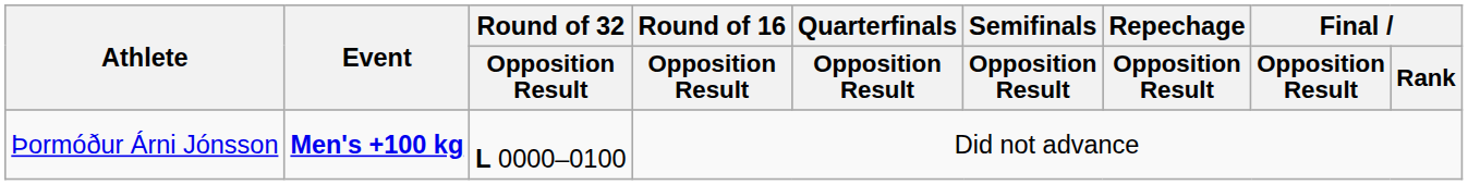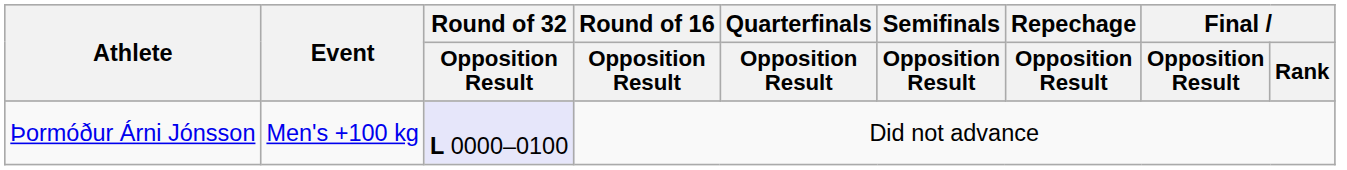Þormóður Árni Jónsson | Event: bold -> normal
Þormóður Árni Jónsson | Round of 32 / Opposition Result: no background -> lavender background
